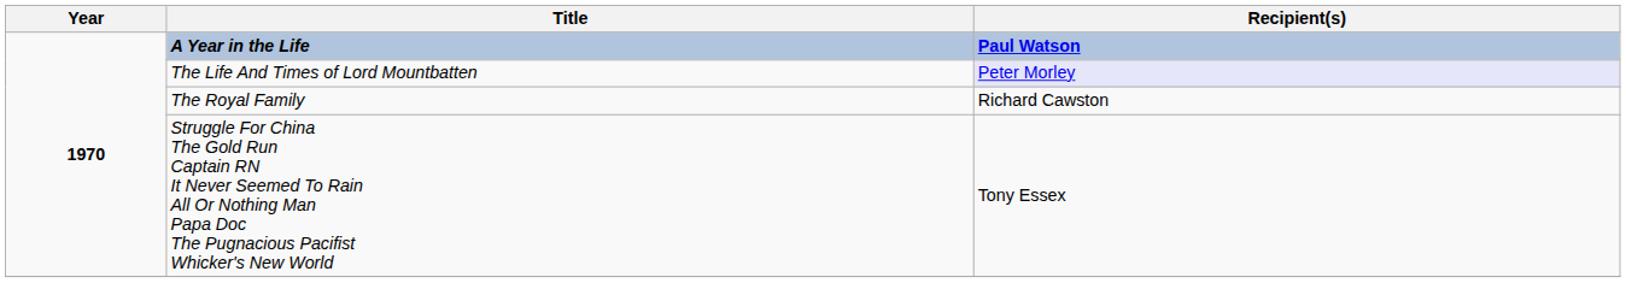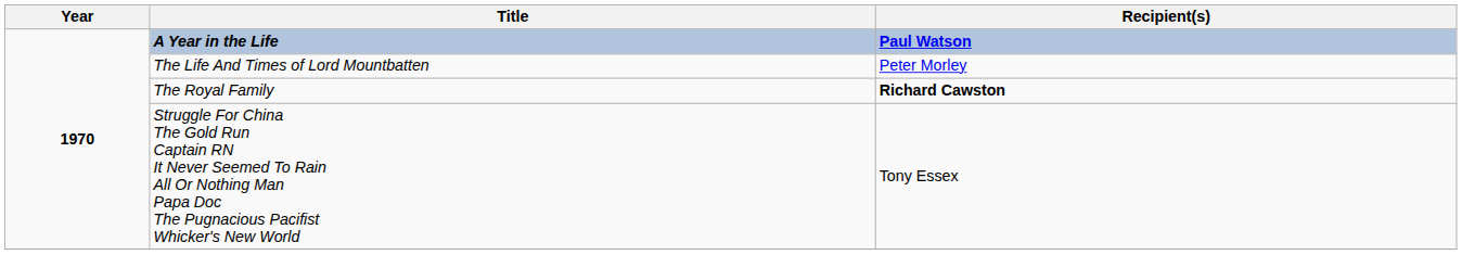The Life And Times of Lord Mountbatten | Recipient(s): lavender background -> no background
The Royal Family | Recipient(s): normal -> bold
